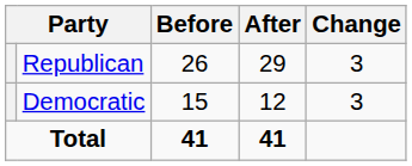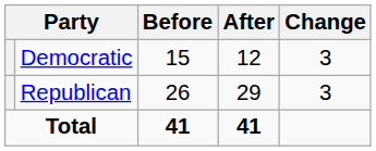rows swapped: Republican <-> Democratic
